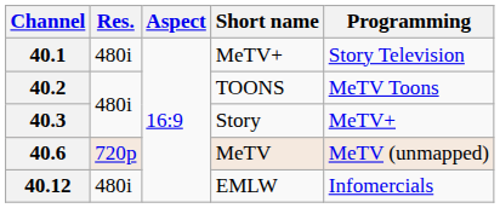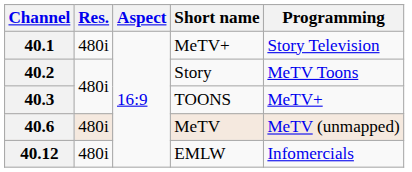40.2 | Short name: TOONS -> Story
40.3 | Short name: Story -> TOONS
40.6 | Res.: 720p -> 480i
